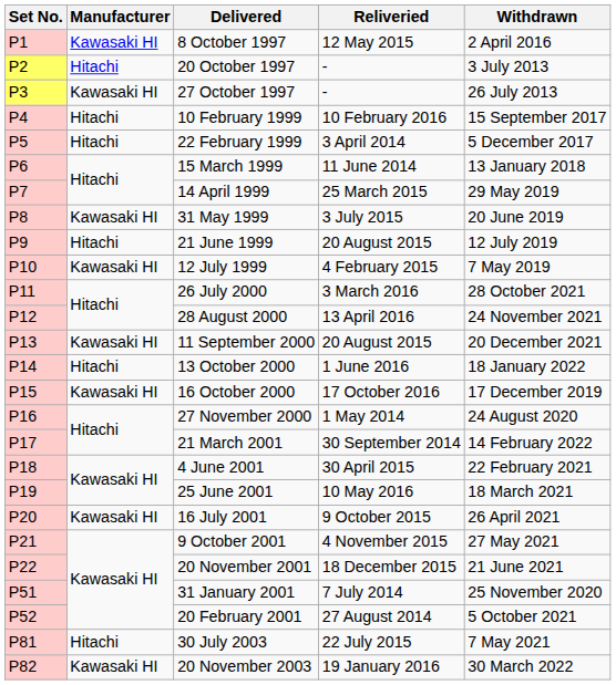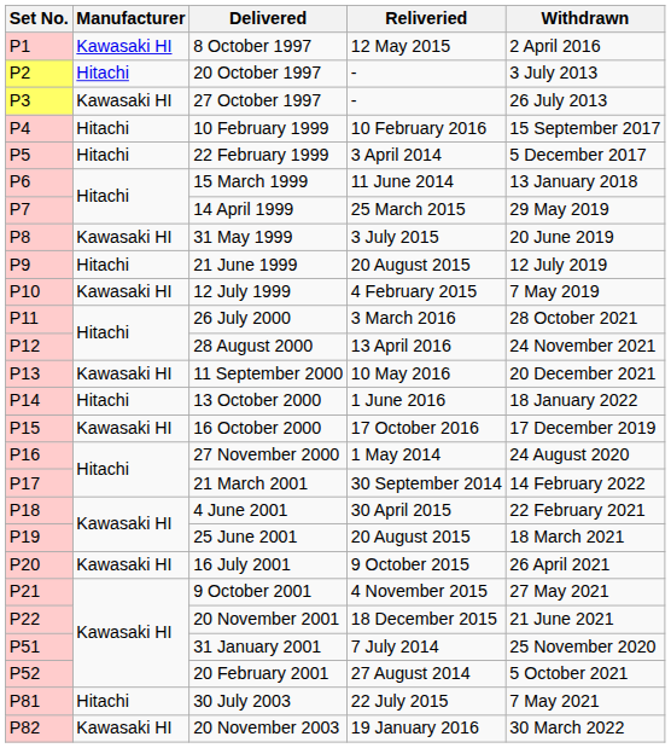11 September 2000 | Reliveried: 20 August 2015 -> 10 May 2016
25 June 2001 | Reliveried: 10 May 2016 -> 20 August 2015
